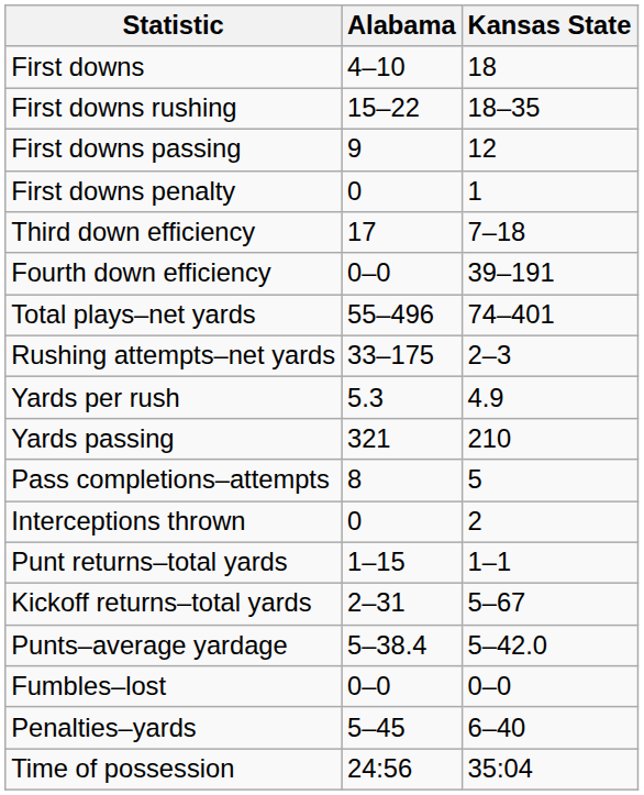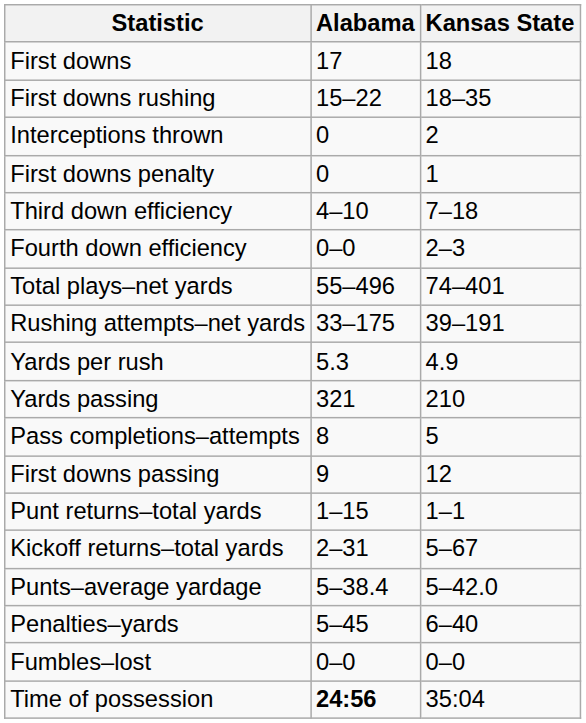First downs | Alabama: 4–10 -> 17
rows swapped: First downs passing <-> Interceptions thrown
Third down efficiency | Alabama: 17 -> 4–10
Fourth down efficiency | Kansas State: 39–191 -> 2–3
Rushing attempts–net yards | Kansas State: 2–3 -> 39–191
rows swapped: Fumbles–lost <-> Penalties–yards
Time of possession | Alabama: normal -> bold
